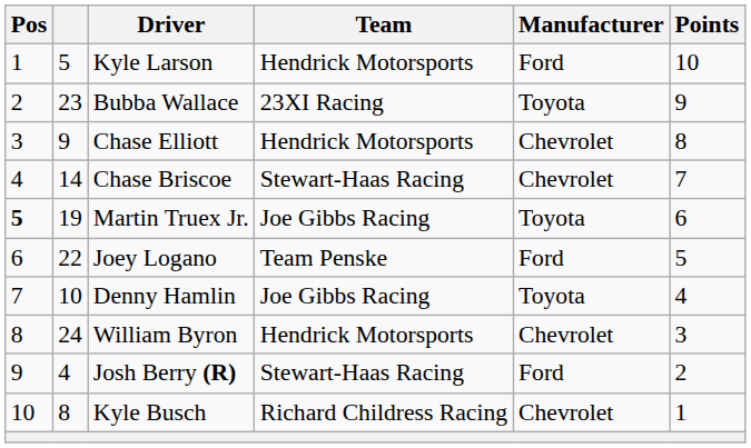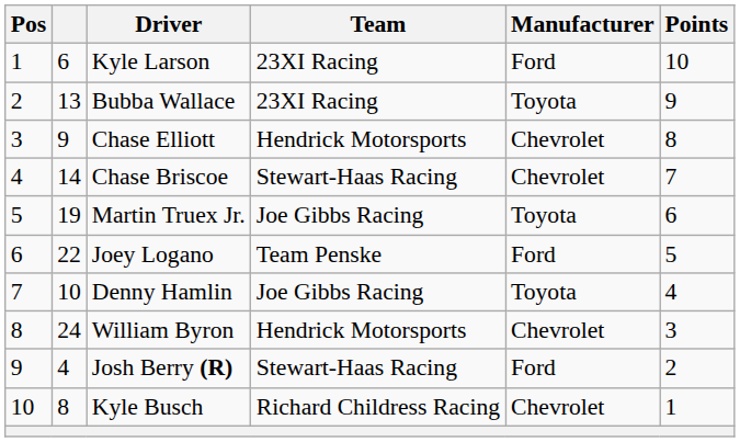Kyle Larson | column 2: 5 -> 6
Kyle Larson | Team: Hendrick Motorsports -> 23XI Racing
Bubba Wallace | column 2: 23 -> 13
Martin Truex Jr. | Pos: bold -> normal
